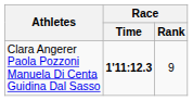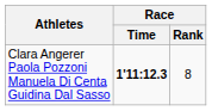row 3 | Race / Rank: 9 -> 8
